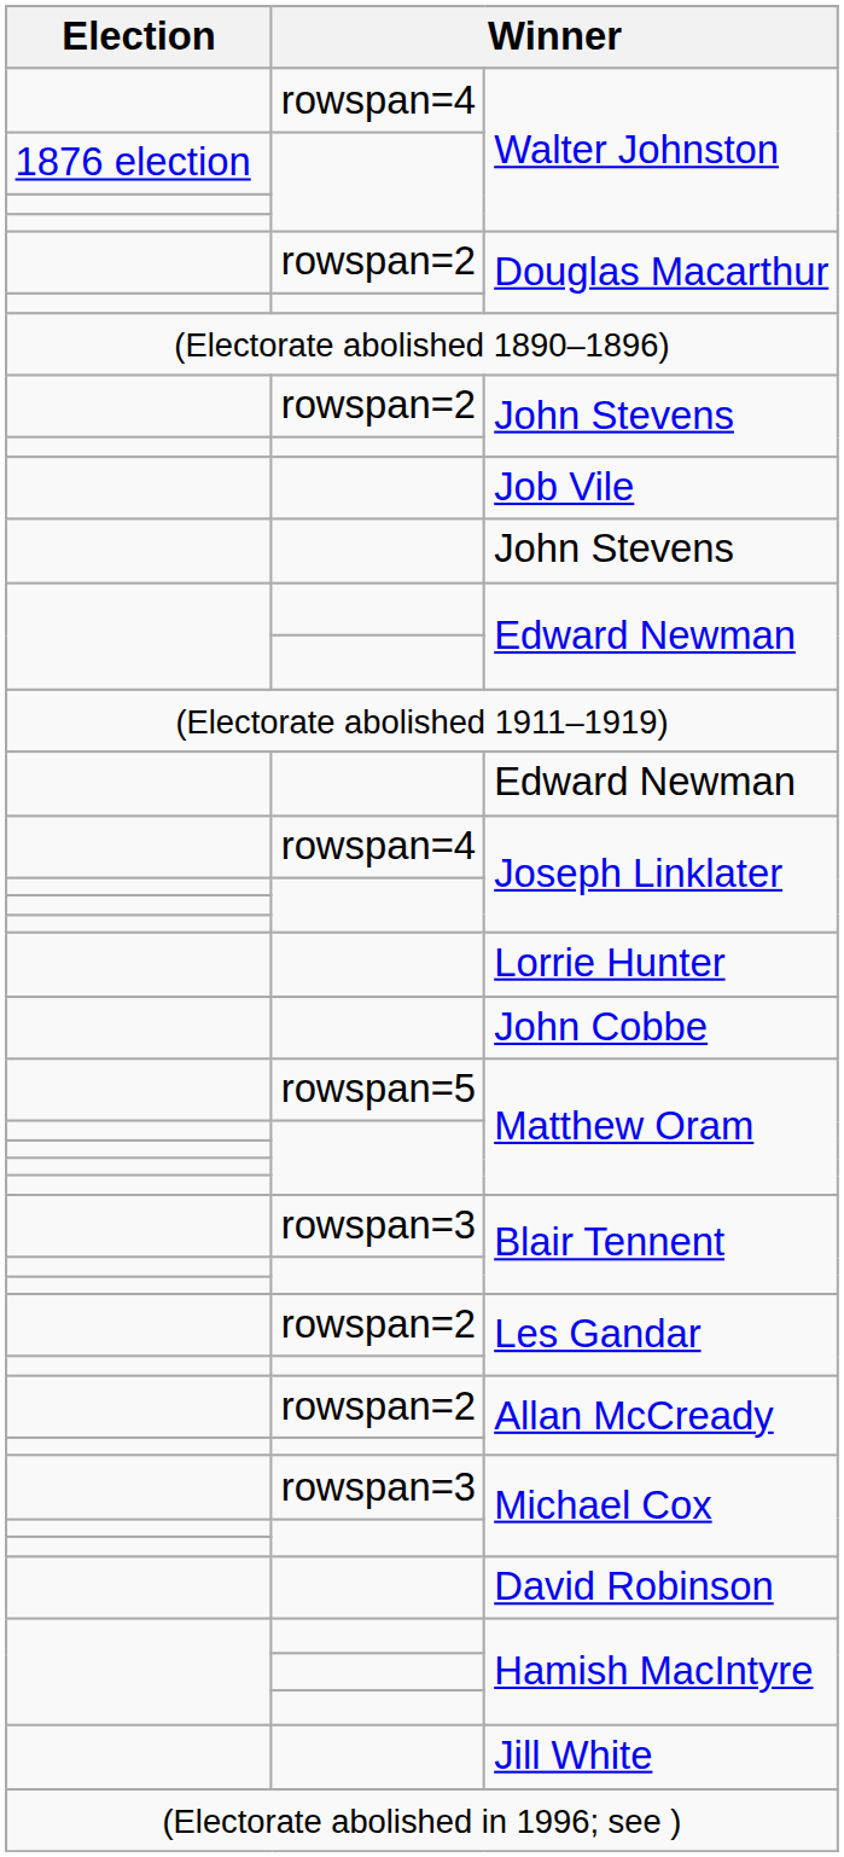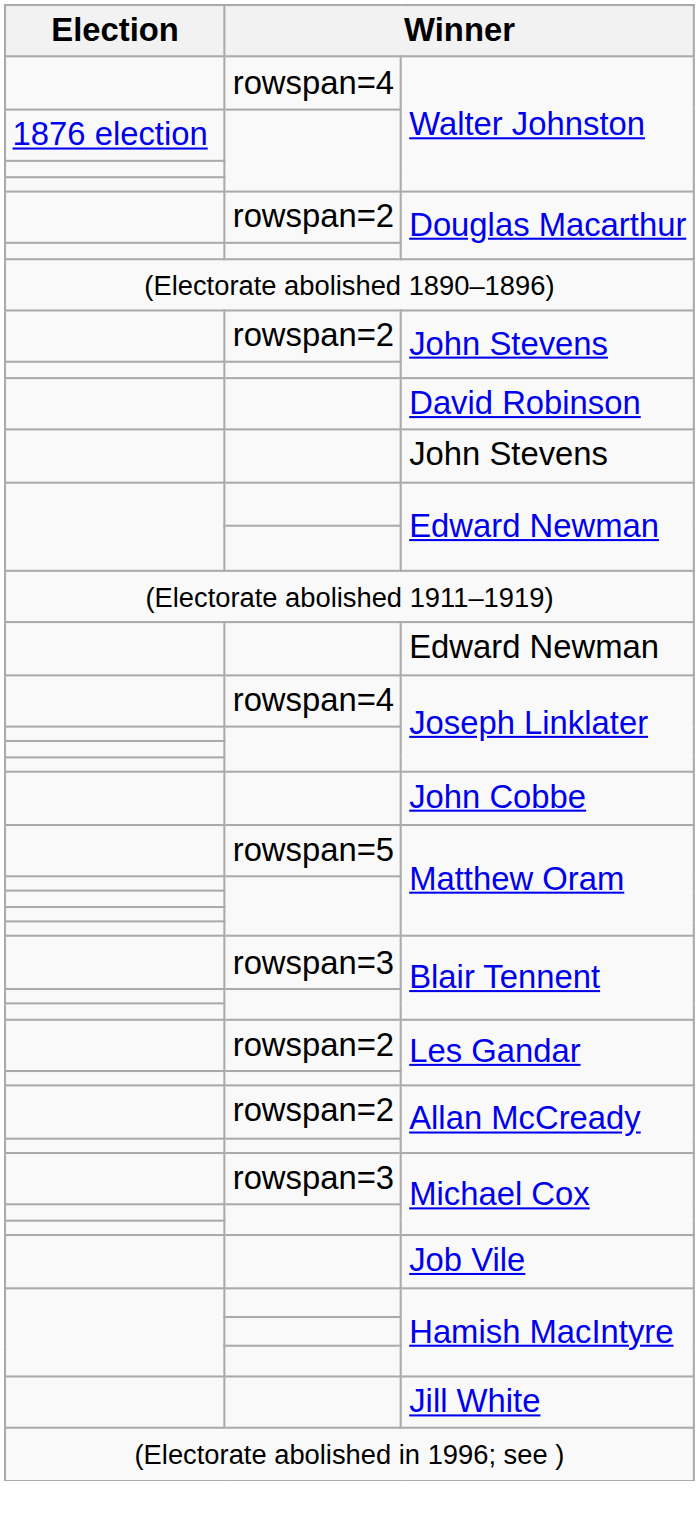rows swapped: Job Vile <-> David Robinson
- row: Lorrie Hunter
